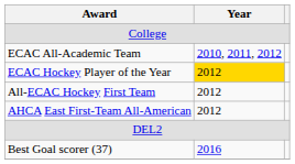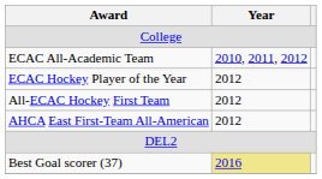ECAC Hockey Player of the Year | Year: gold background -> no background
Best Goal scorer (37) | Year: no background -> khaki background
